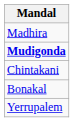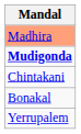row 2 | column 1: no background -> lightsalmon background
